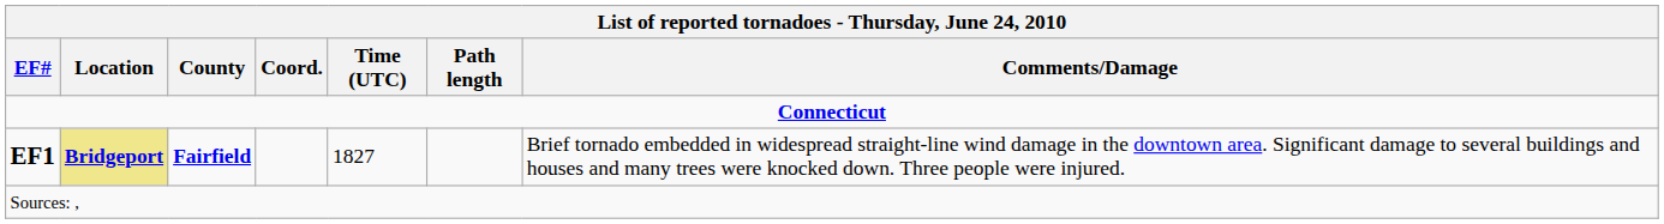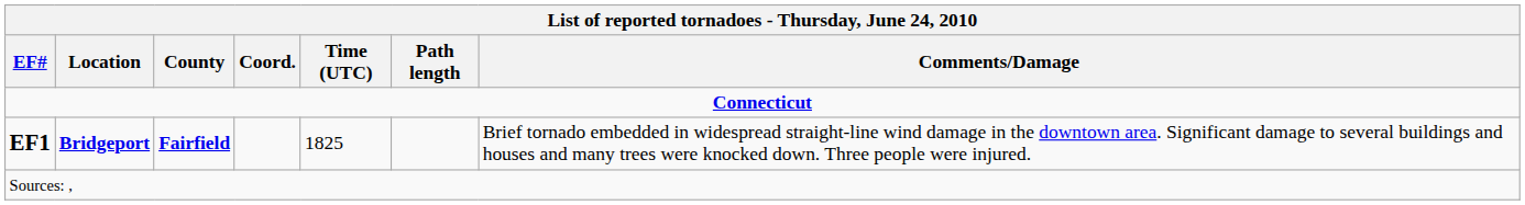EF1 | Location: khaki background -> no background
EF1 | Time (UTC): 1827 -> 1825
